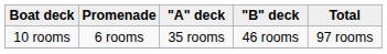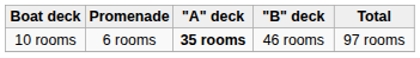10 rooms | "A" deck: normal -> bold
